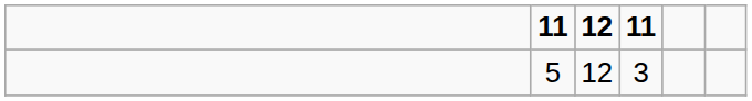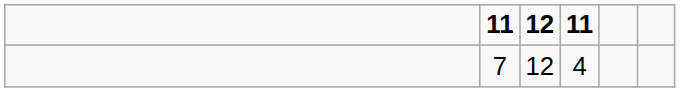row 2 | column 2: 5 -> 7
row 2 | column 4: 3 -> 4
